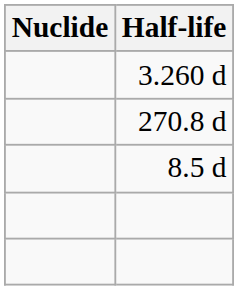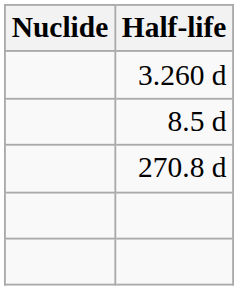row 3 | Half-life: 270.8 d -> 8.5 d
row 4 | Half-life: 8.5 d -> 270.8 d
